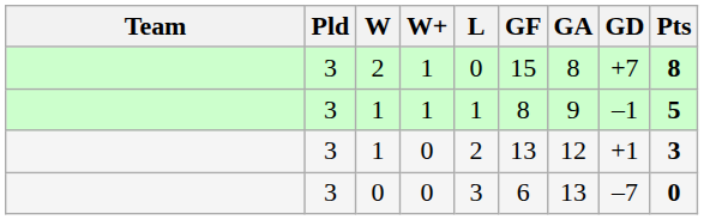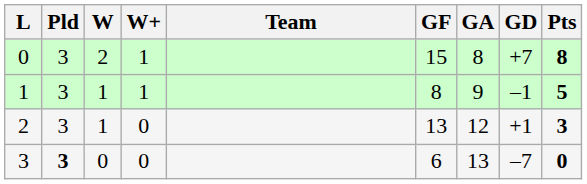columns swapped: Team <-> L
row 5 | Pld: normal -> bold
